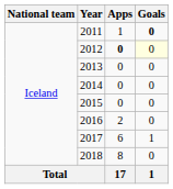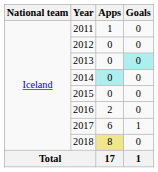2011 | Goals: bold -> normal
2012 | Apps: bold -> normal
2012 | Goals: lightyellow background -> no background
2013 | Goals: no background -> paleturquoise background
2014 | Apps: no background -> paleturquoise background
2018 | Apps: no background -> khaki background
